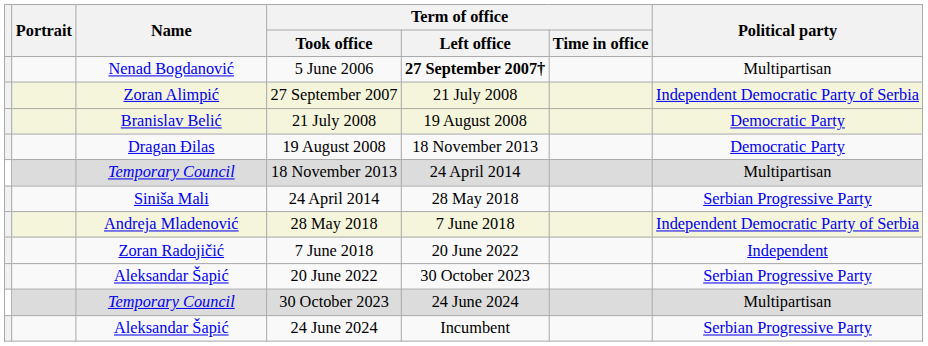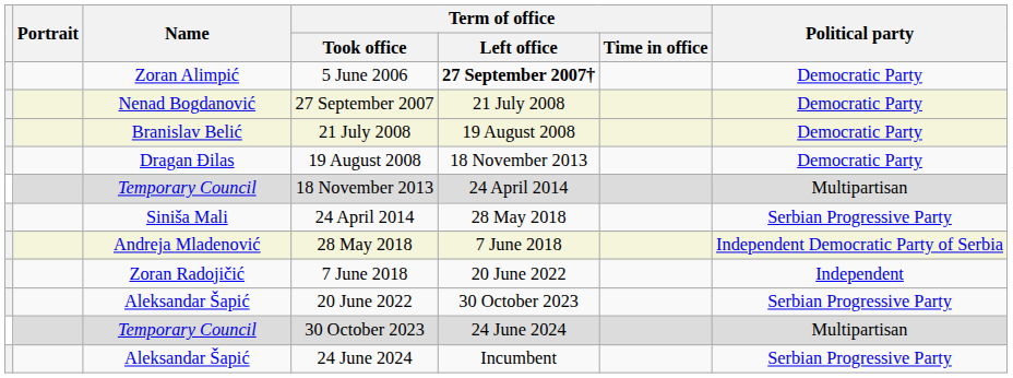5 June 2006 | Name: Nenad Bogdanović -> Zoran Alimpić
5 June 2006 | Political party: Multipartisan -> Democratic Party
27 September 2007 | Name: Zoran Alimpić -> Nenad Bogdanović
27 September 2007 | Political party: Independent Democratic Party of Serbia -> Democratic Party
